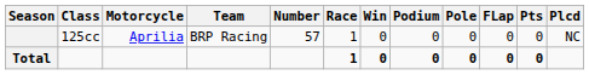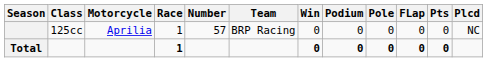columns swapped: Team <-> Race
